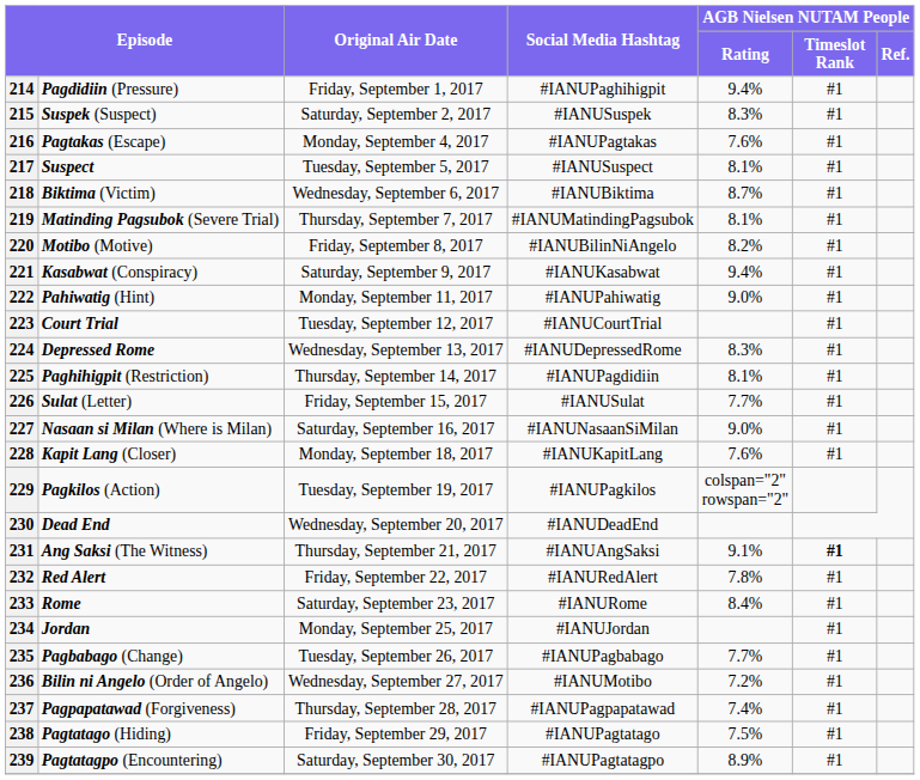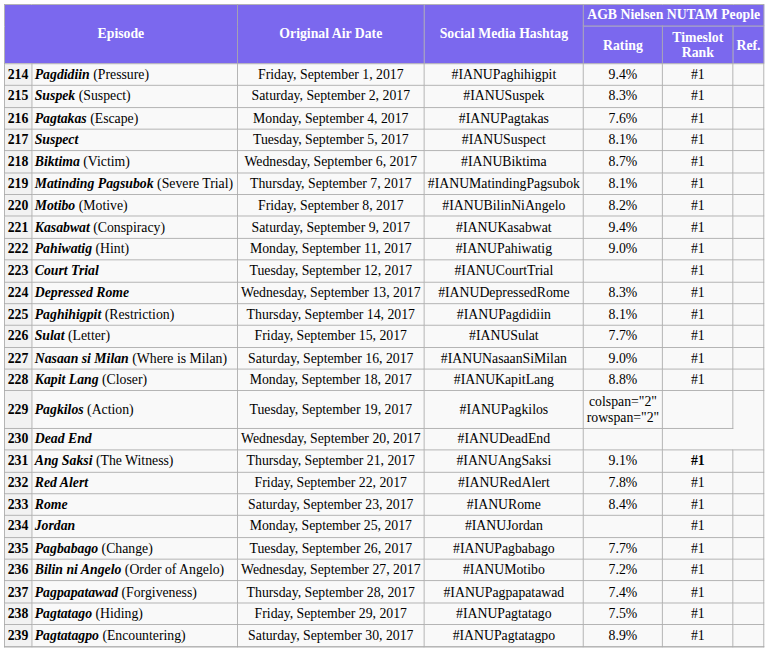228 | AGB Nielsen NUTAM People / Rating: 7.6% -> 8.8%
